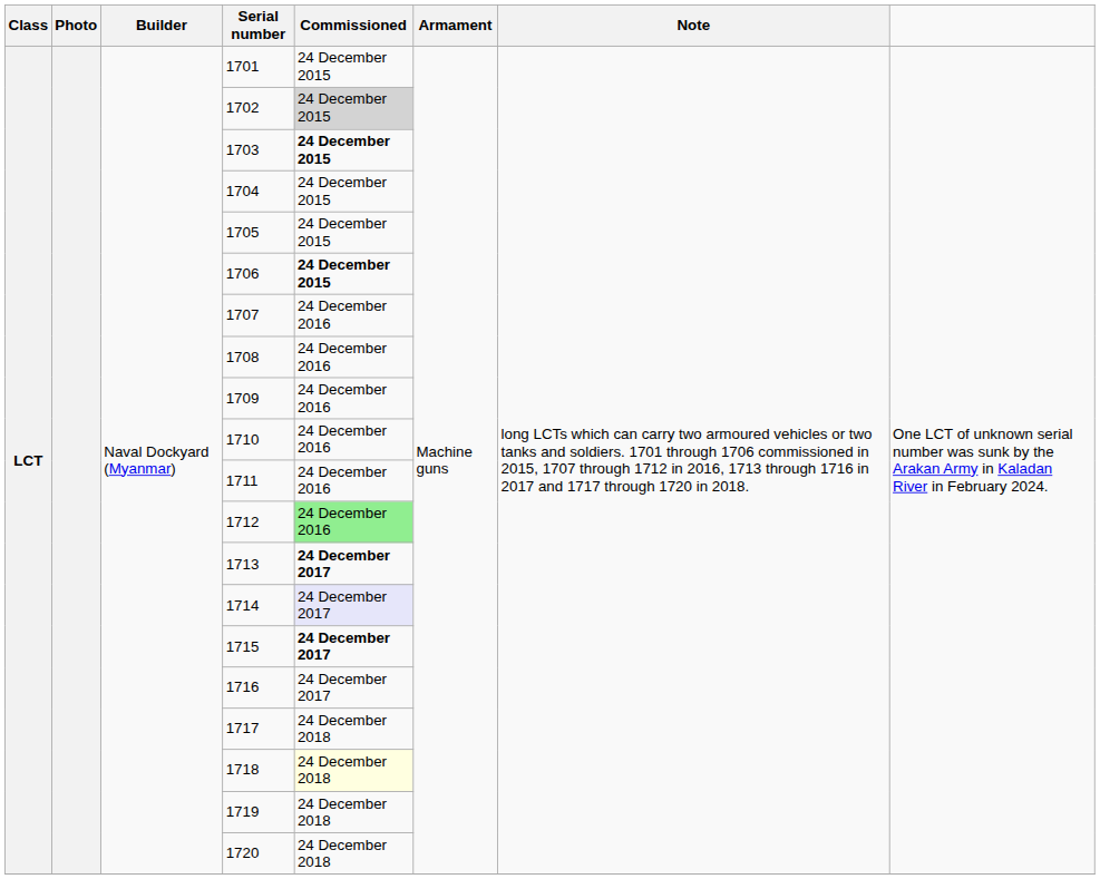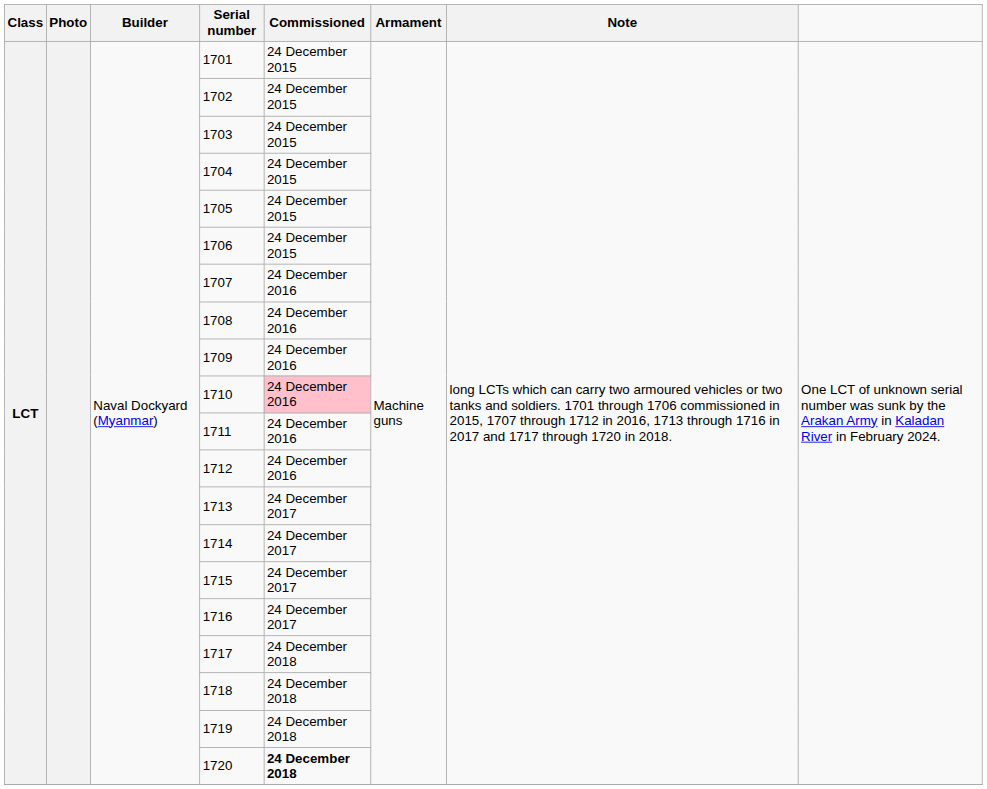1702 | Commissioned: lightgrey background -> no background
1703 | Commissioned: bold -> normal
1706 | Commissioned: bold -> normal
1710 | Commissioned: no background -> pink background
1712 | Commissioned: lightgreen background -> no background
1713 | Commissioned: bold -> normal
1714 | Commissioned: lavender background -> no background
1715 | Commissioned: bold -> normal
1718 | Commissioned: lightyellow background -> no background
1720 | Commissioned: normal -> bold
